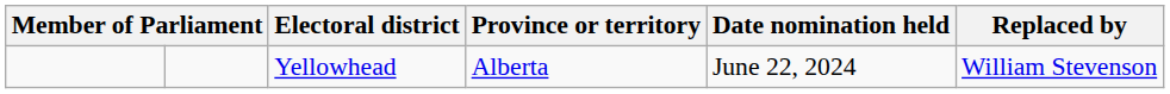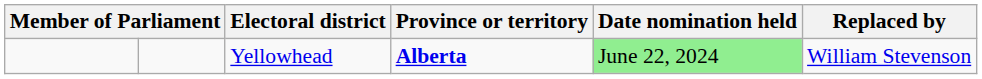Yellowhead | Province or territory: normal -> bold
Yellowhead | Date nomination held: no background -> lightgreen background
